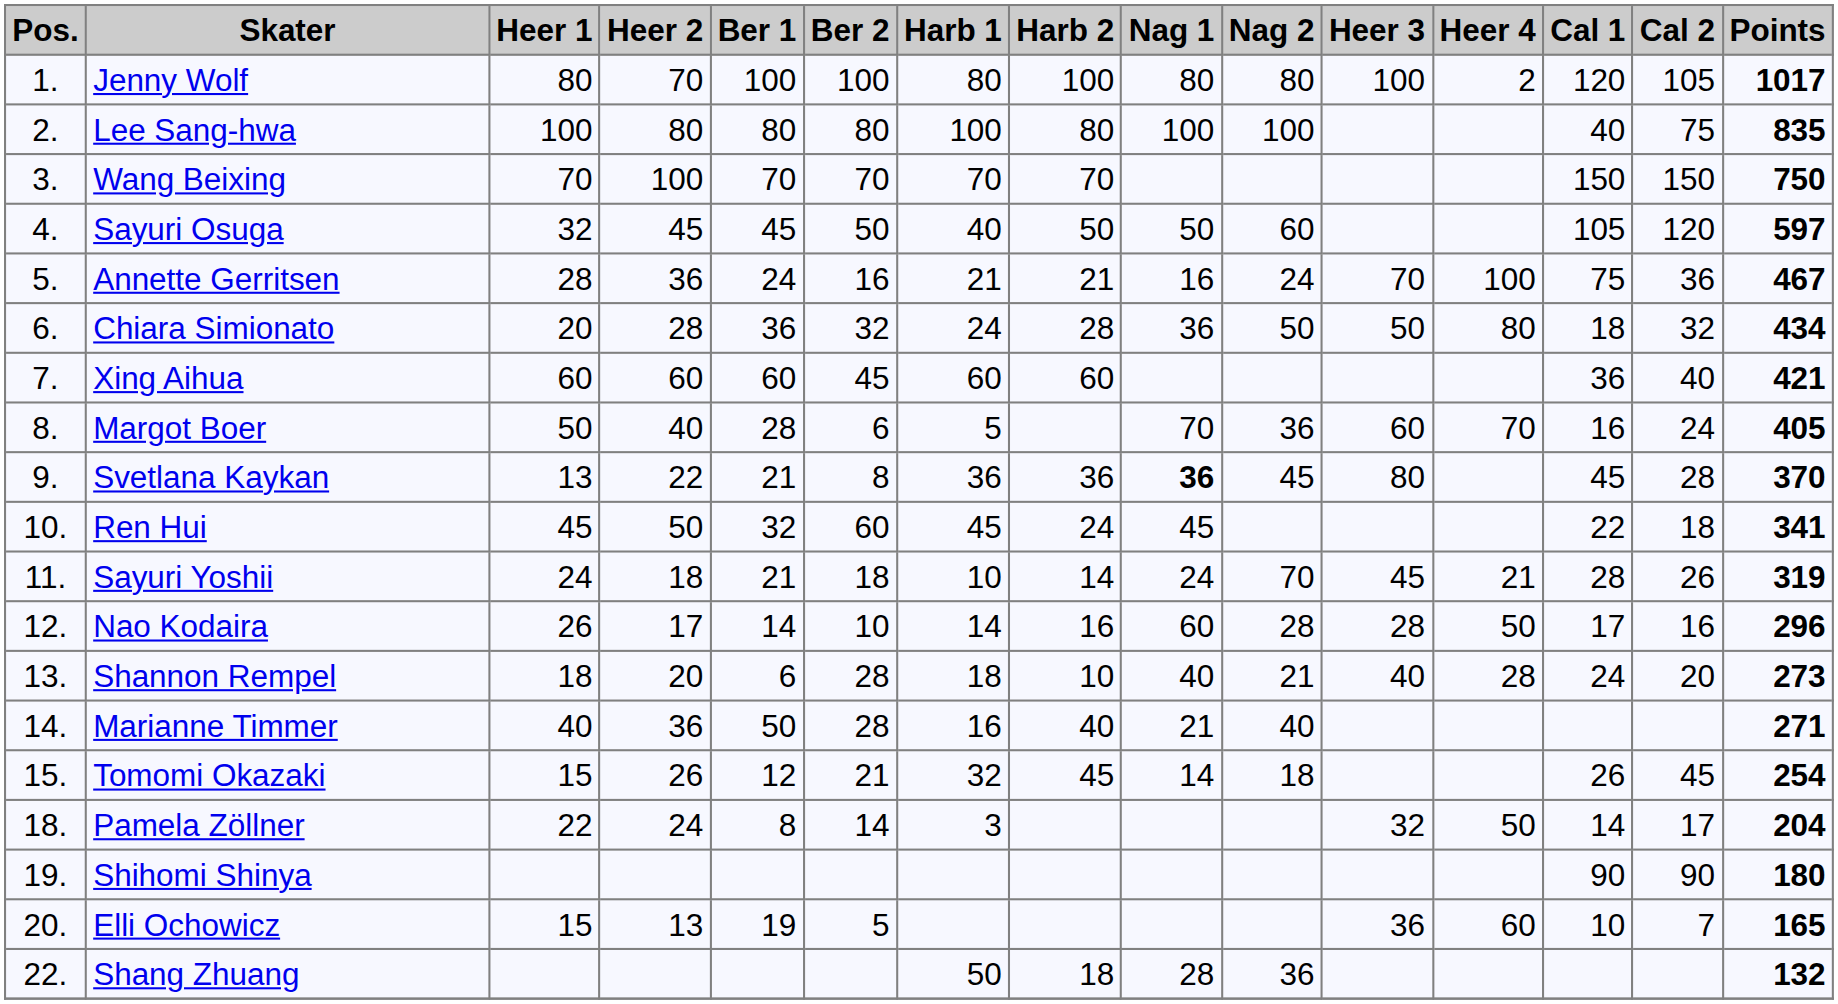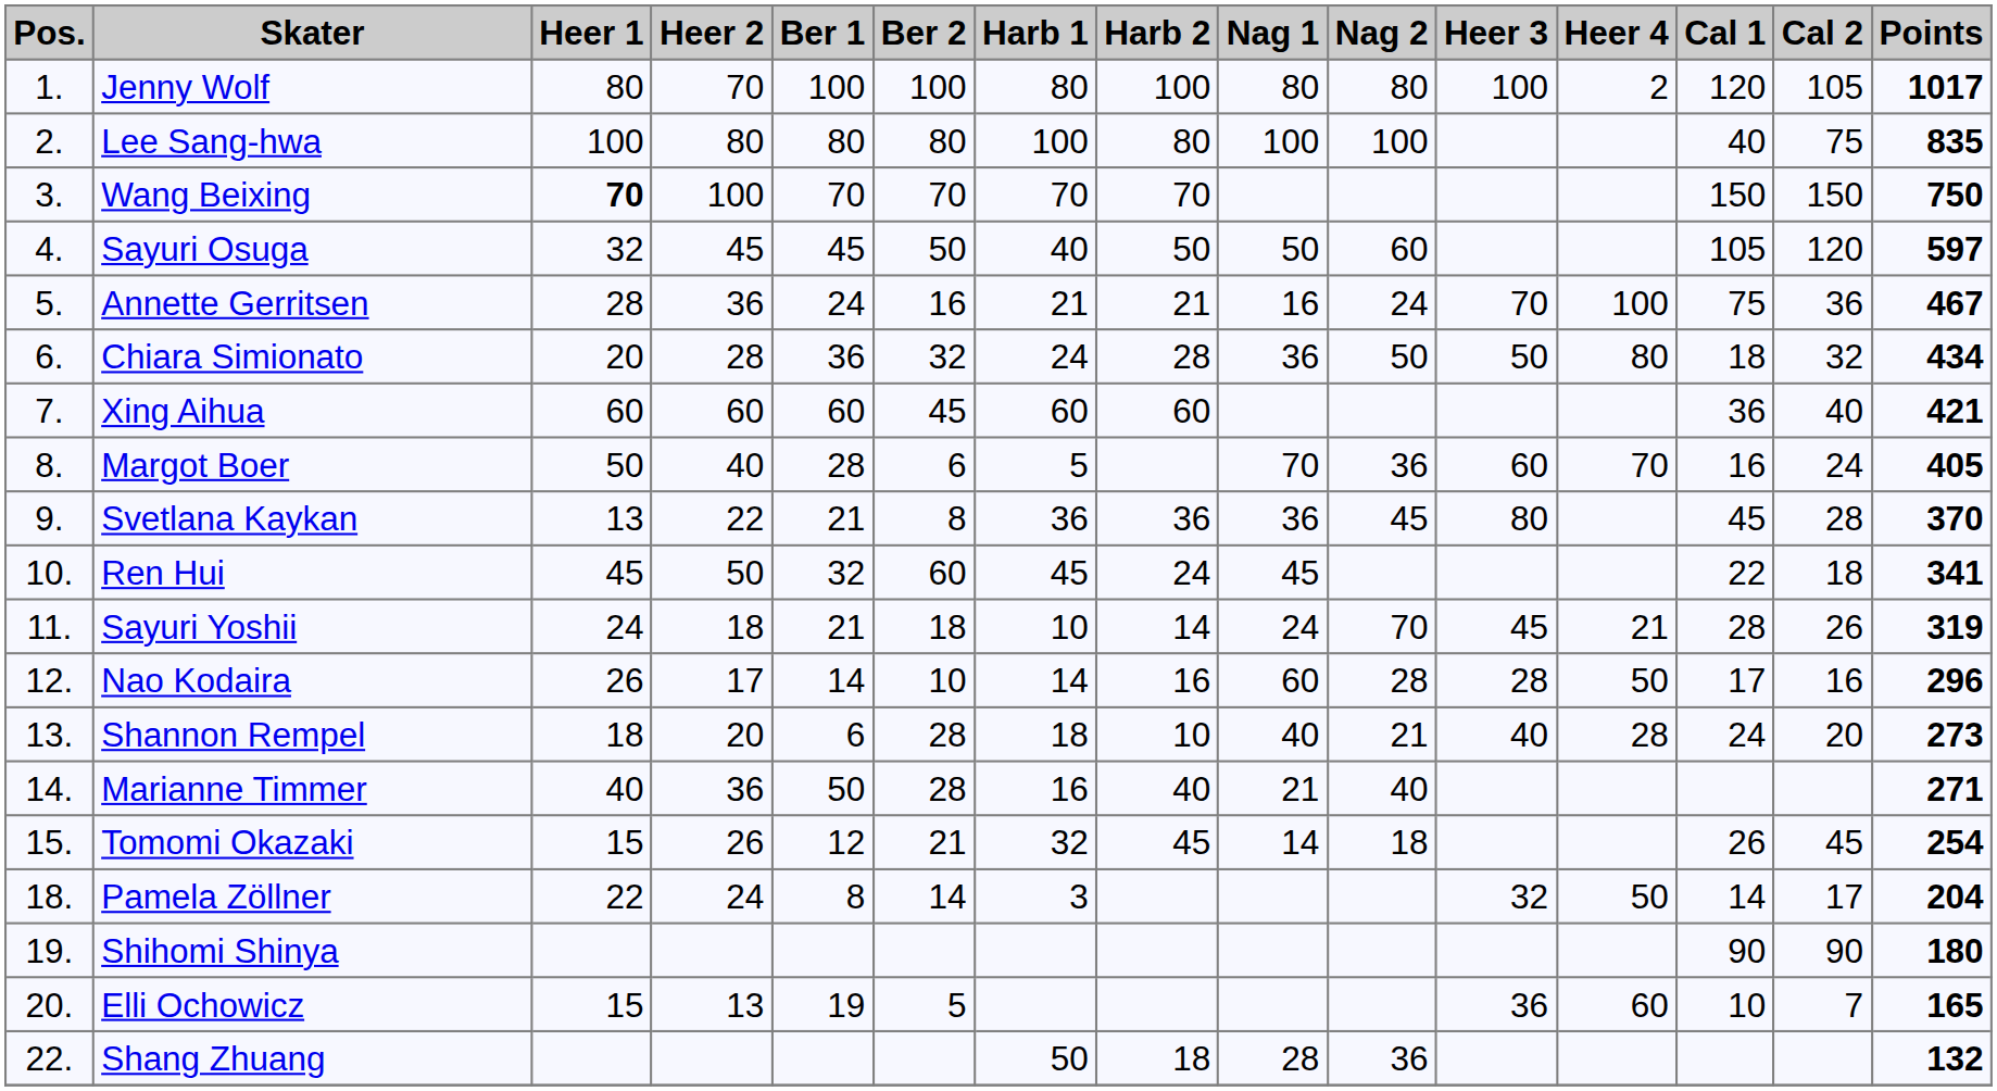Wang Beixing | Heer 1: normal -> bold
Svetlana Kaykan | Nag 1: bold -> normal
